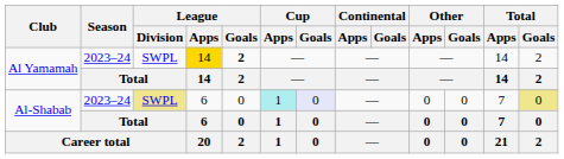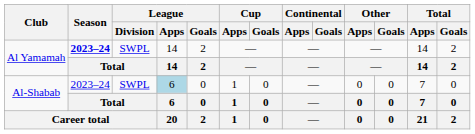row 3 | Season: normal -> bold
row 3 | League / Apps: gold background -> no background
row 3 | League / Goals: bold -> normal
row 5 | League / Division: khaki background -> no background
row 5 | League / Apps: no background -> lightblue background
row 5 | Cup / Apps: paleturquoise background -> no background
row 5 | Cup / Goals: lavender background -> no background
row 5 | Total / Goals: khaki background -> no background
